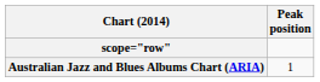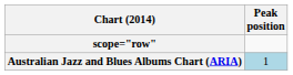Australian Jazz and Blues Albums Chart (ARIA) | Peak position: no background -> lightblue background
